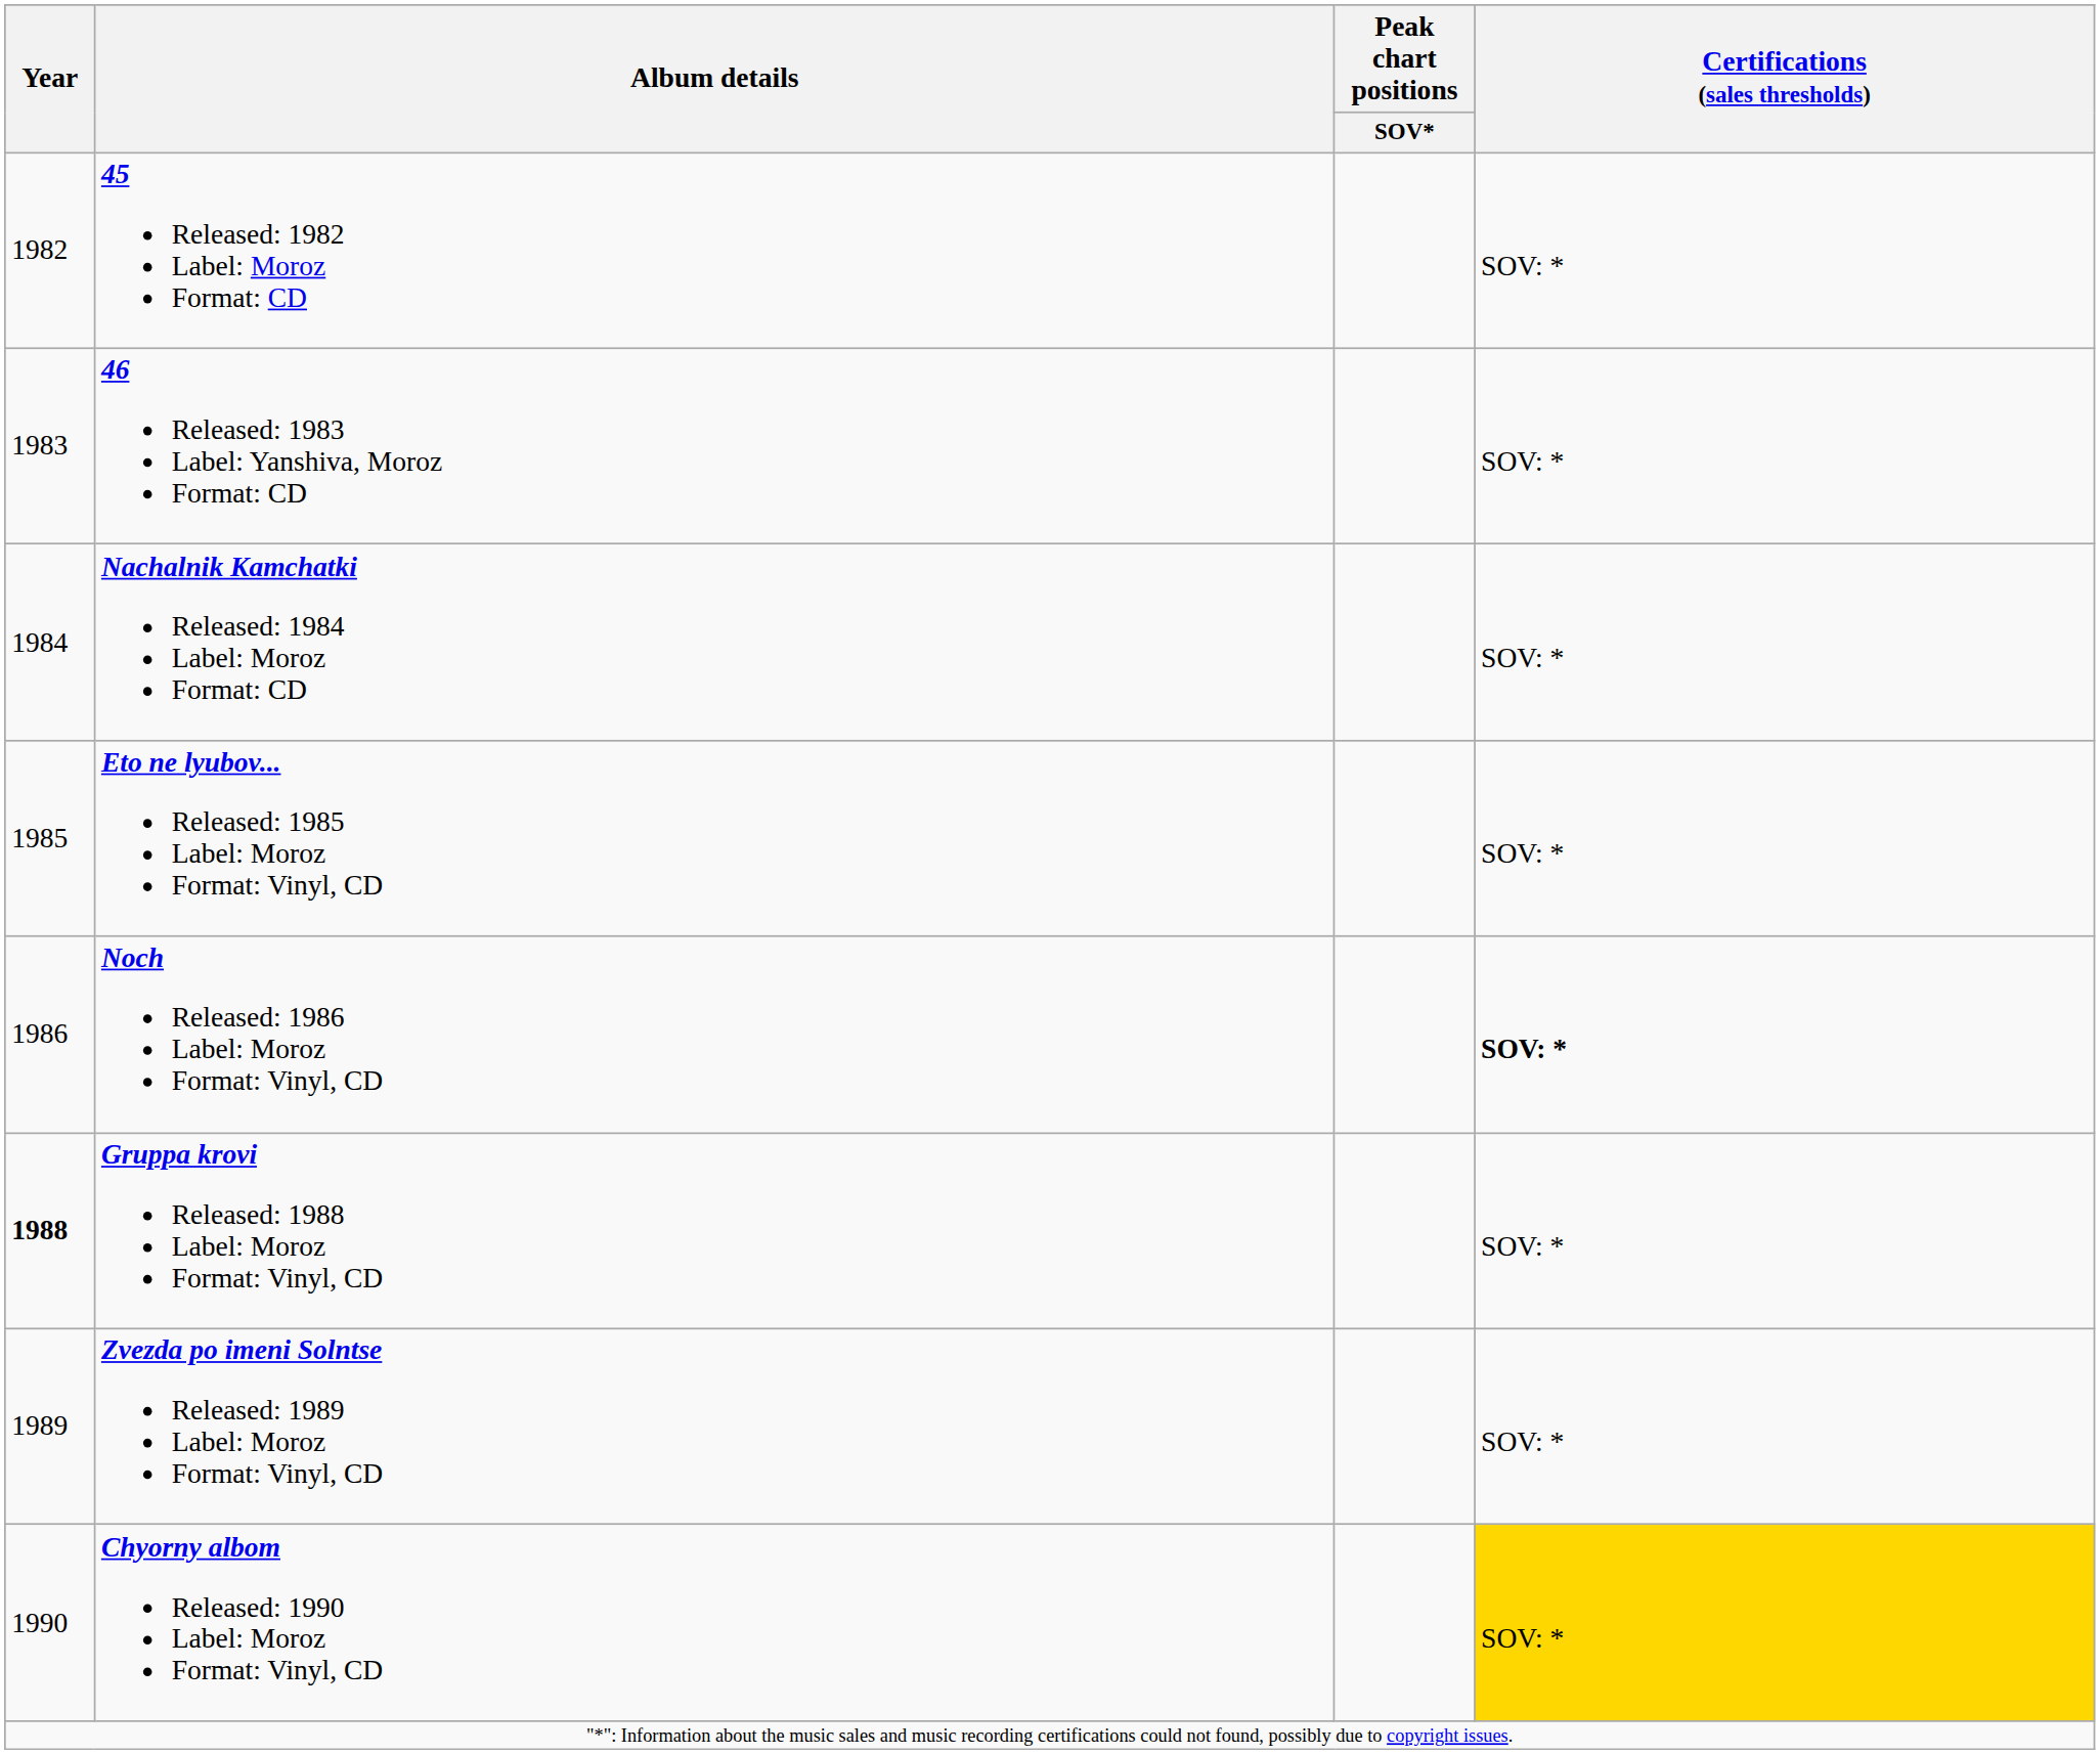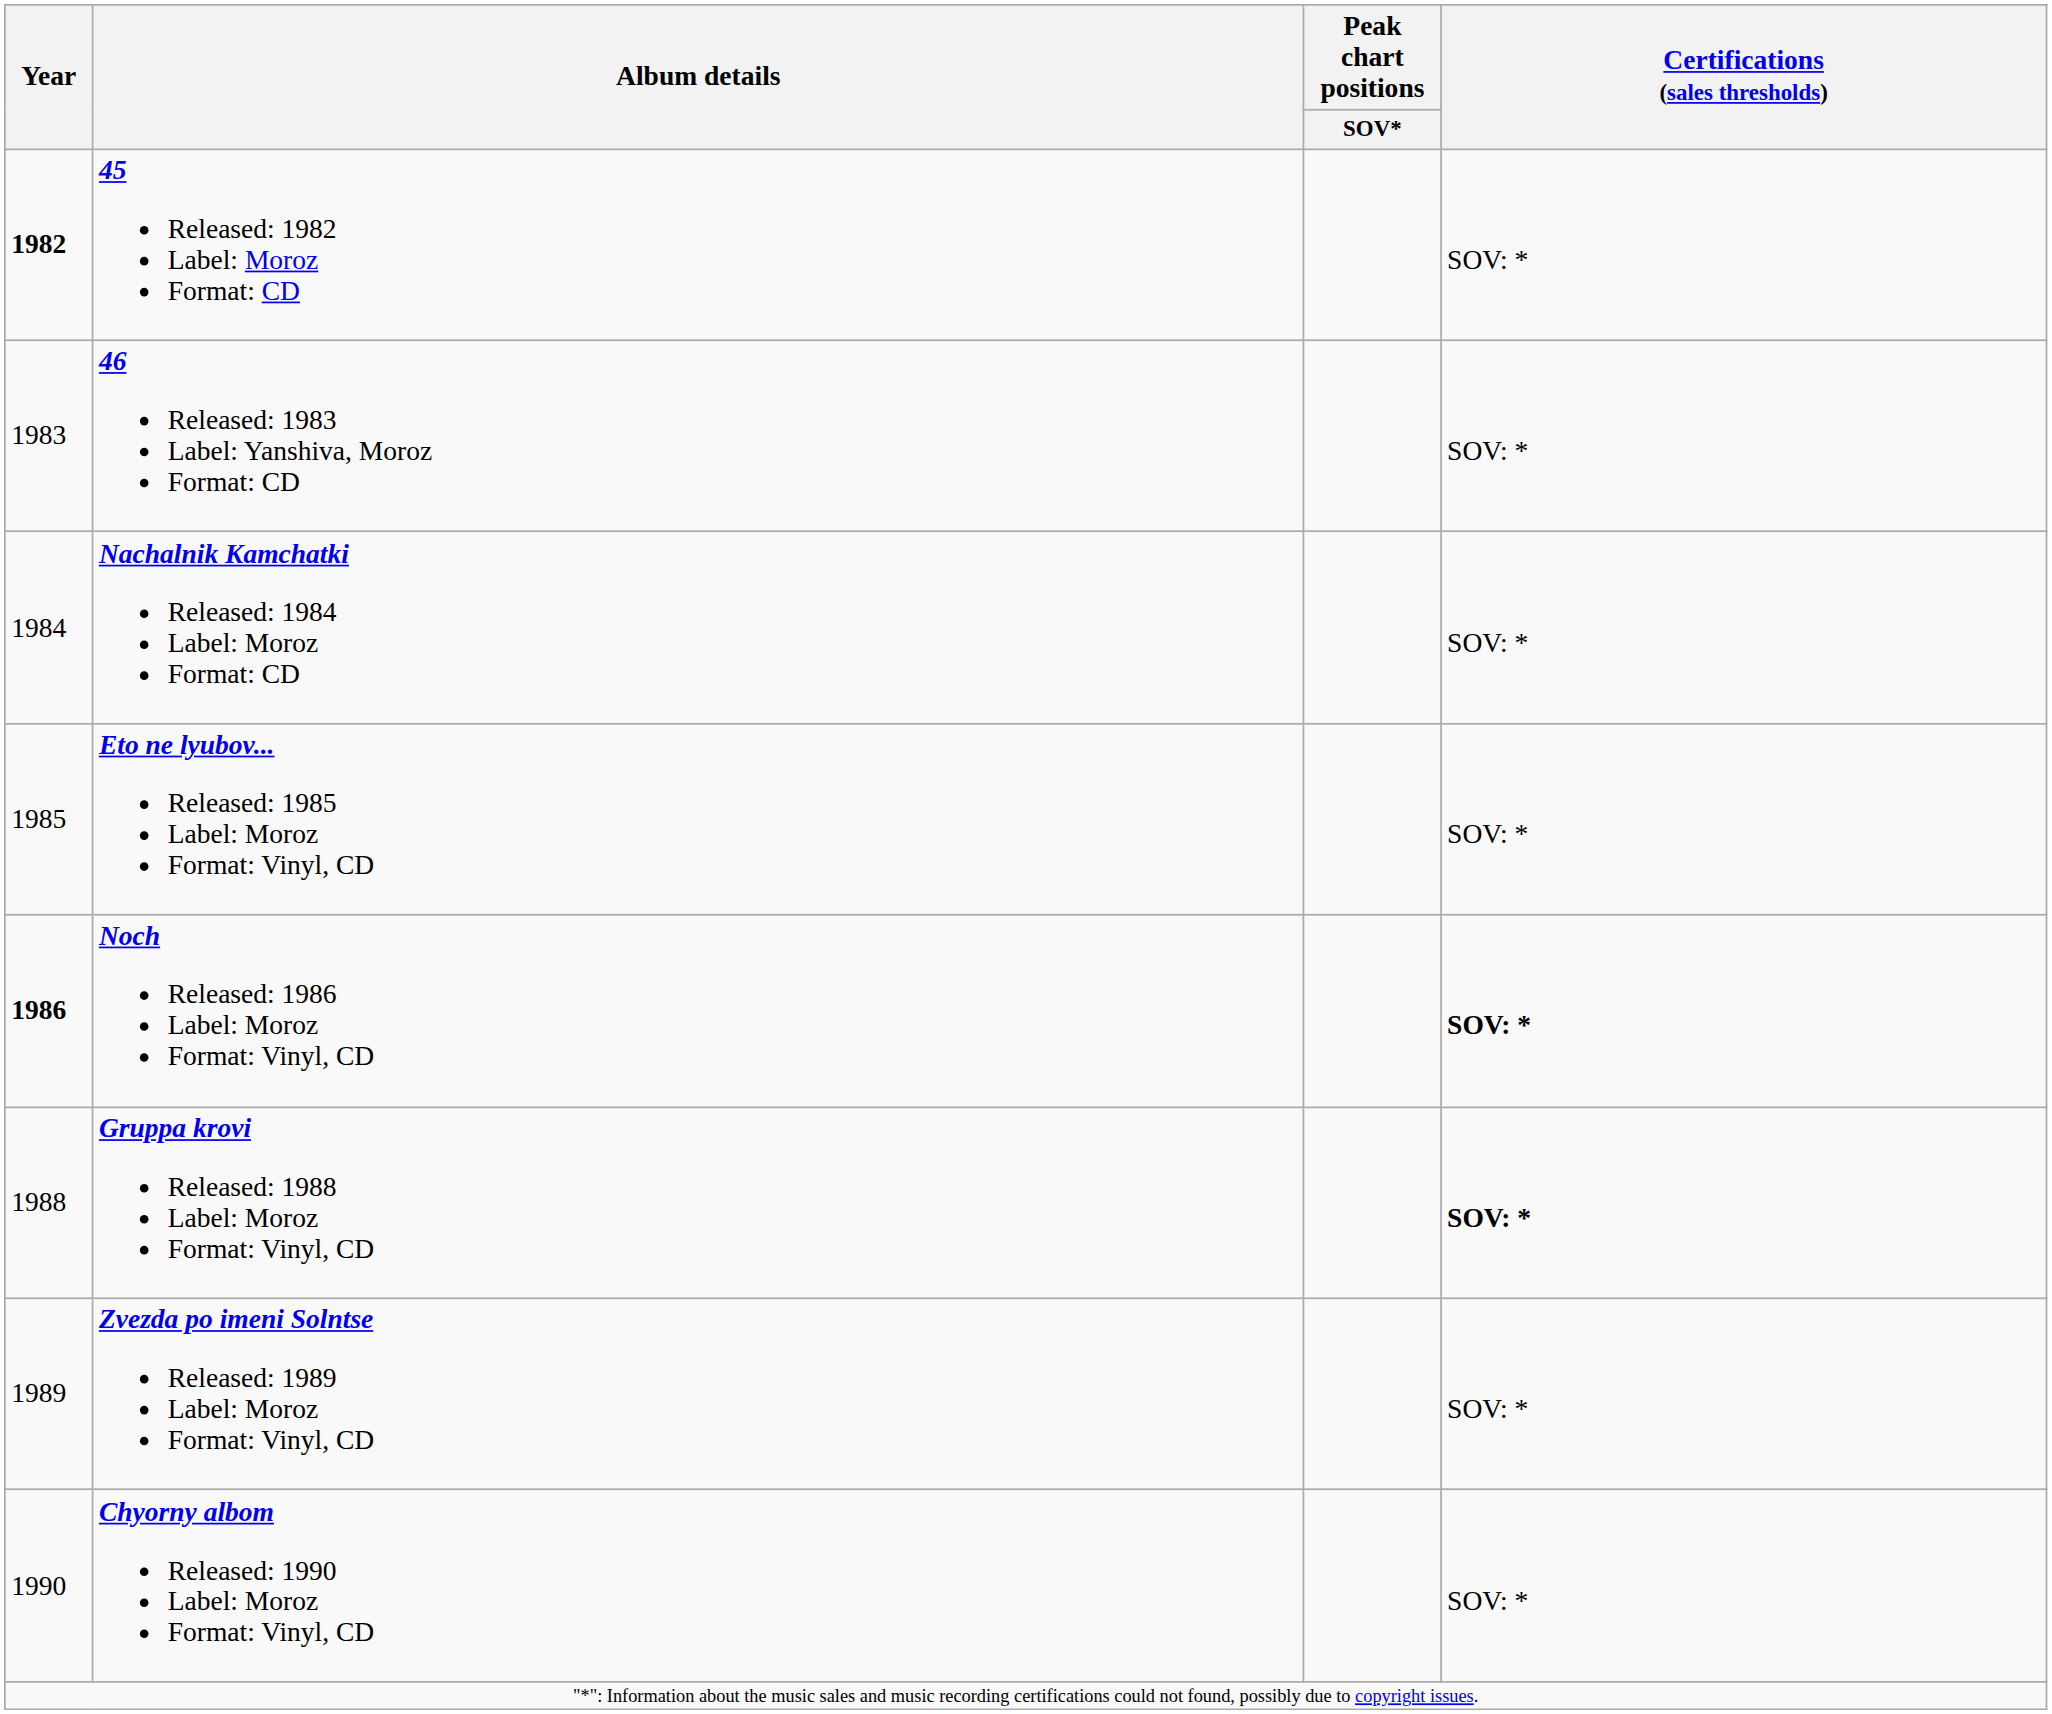45 Released: 1982 Label: Moroz Format: CD | Year: normal -> bold
Noch Released: 1986 Label: Moroz Format: Vinyl, CD | Year: normal -> bold
Gruppa krovi Released: 1988 Label: Moroz Format: Vinyl, CD | Year: bold -> normal
Gruppa krovi Released: 1988 Label: Moroz Format: Vinyl, CD | Certifications (sales thresholds): normal -> bold
Chyorny albom Released: 1990 Label: Moroz Format: Vinyl, CD | Certifications (sales thresholds): gold background -> no background
